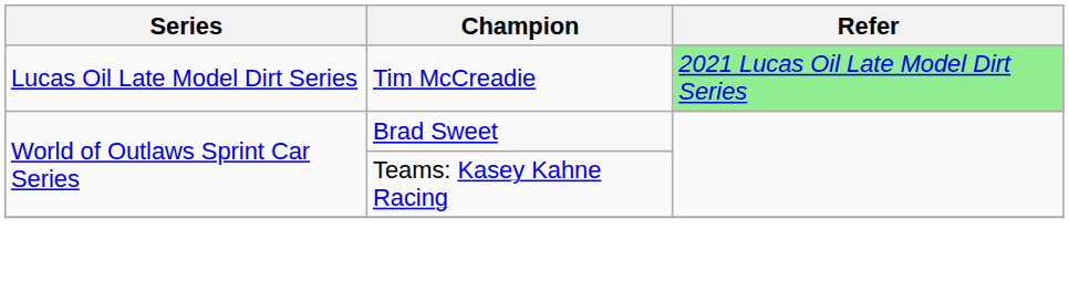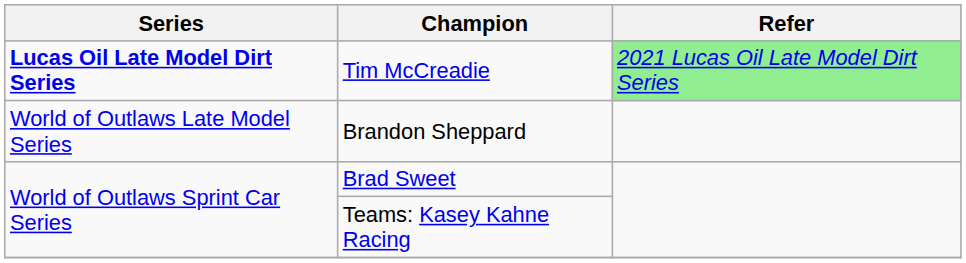Tim McCreadie | Series: normal -> bold
+ row: World of Outlaws Late Model Series | Brandon Sheppard
